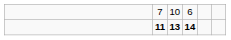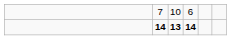row 2 | column 2: 11 -> 14
